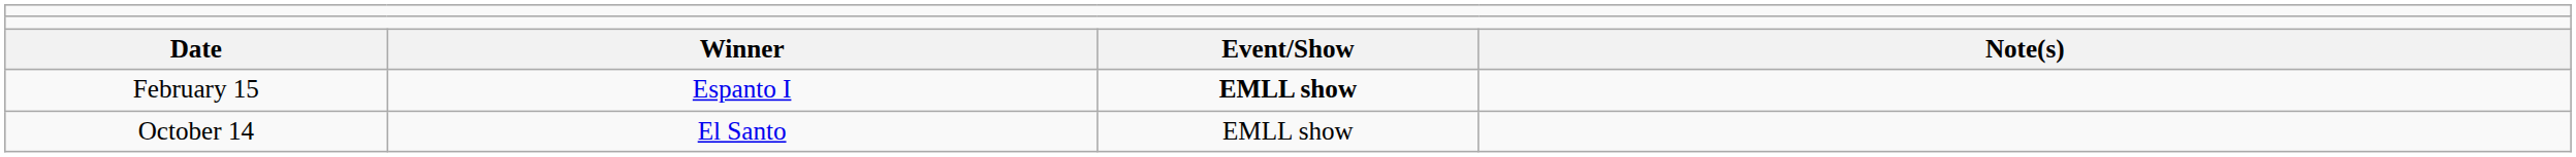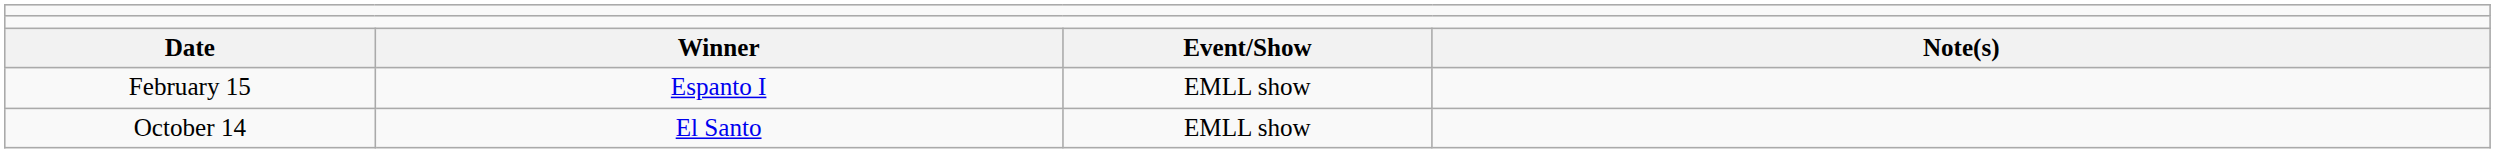February 15 | column 3: bold -> normal
